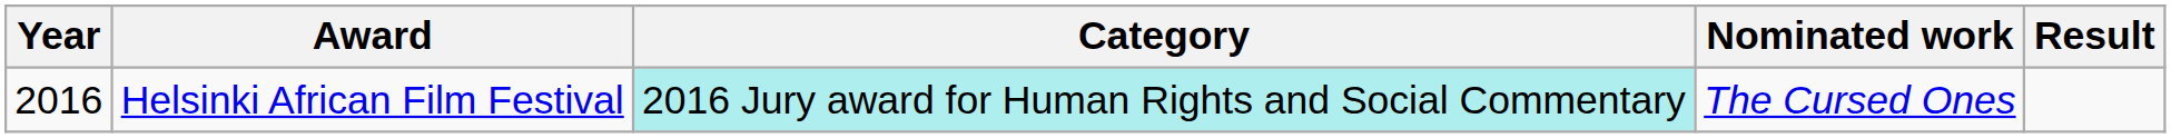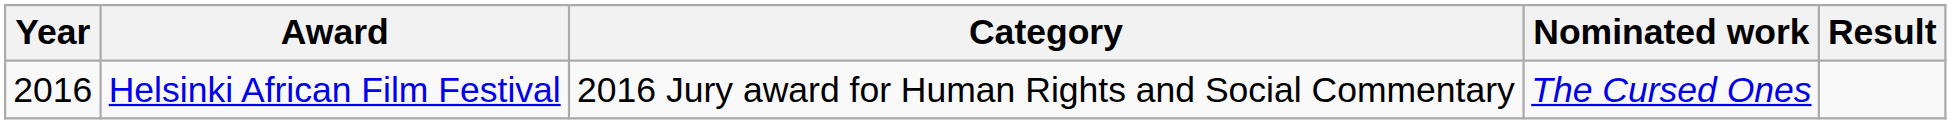Helsinki African Film Festival | Category: paleturquoise background -> no background
